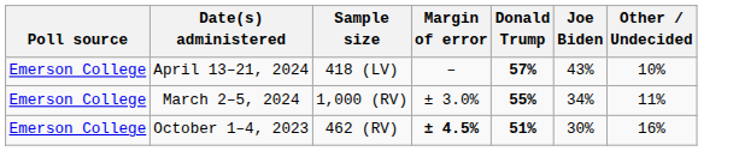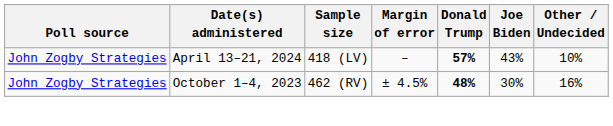April 13–21, 2024 | Poll source: Emerson College -> John Zogby Strategies
- row: Emerson College | March 2–5, 2024 | 1,000 (RV) | ± 3.0% | 55% | 34% | 11%
October 1–4, 2023 | Poll source: Emerson College -> John Zogby Strategies
October 1–4, 2023 | Margin of error: bold -> normal
October 1–4, 2023 | Donald Trump: 51% -> 48%
